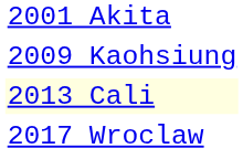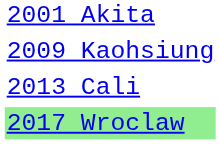2013 Cali | column 1: lightyellow background -> no background
2017 Wroclaw | column 1: no background -> lightgreen background
